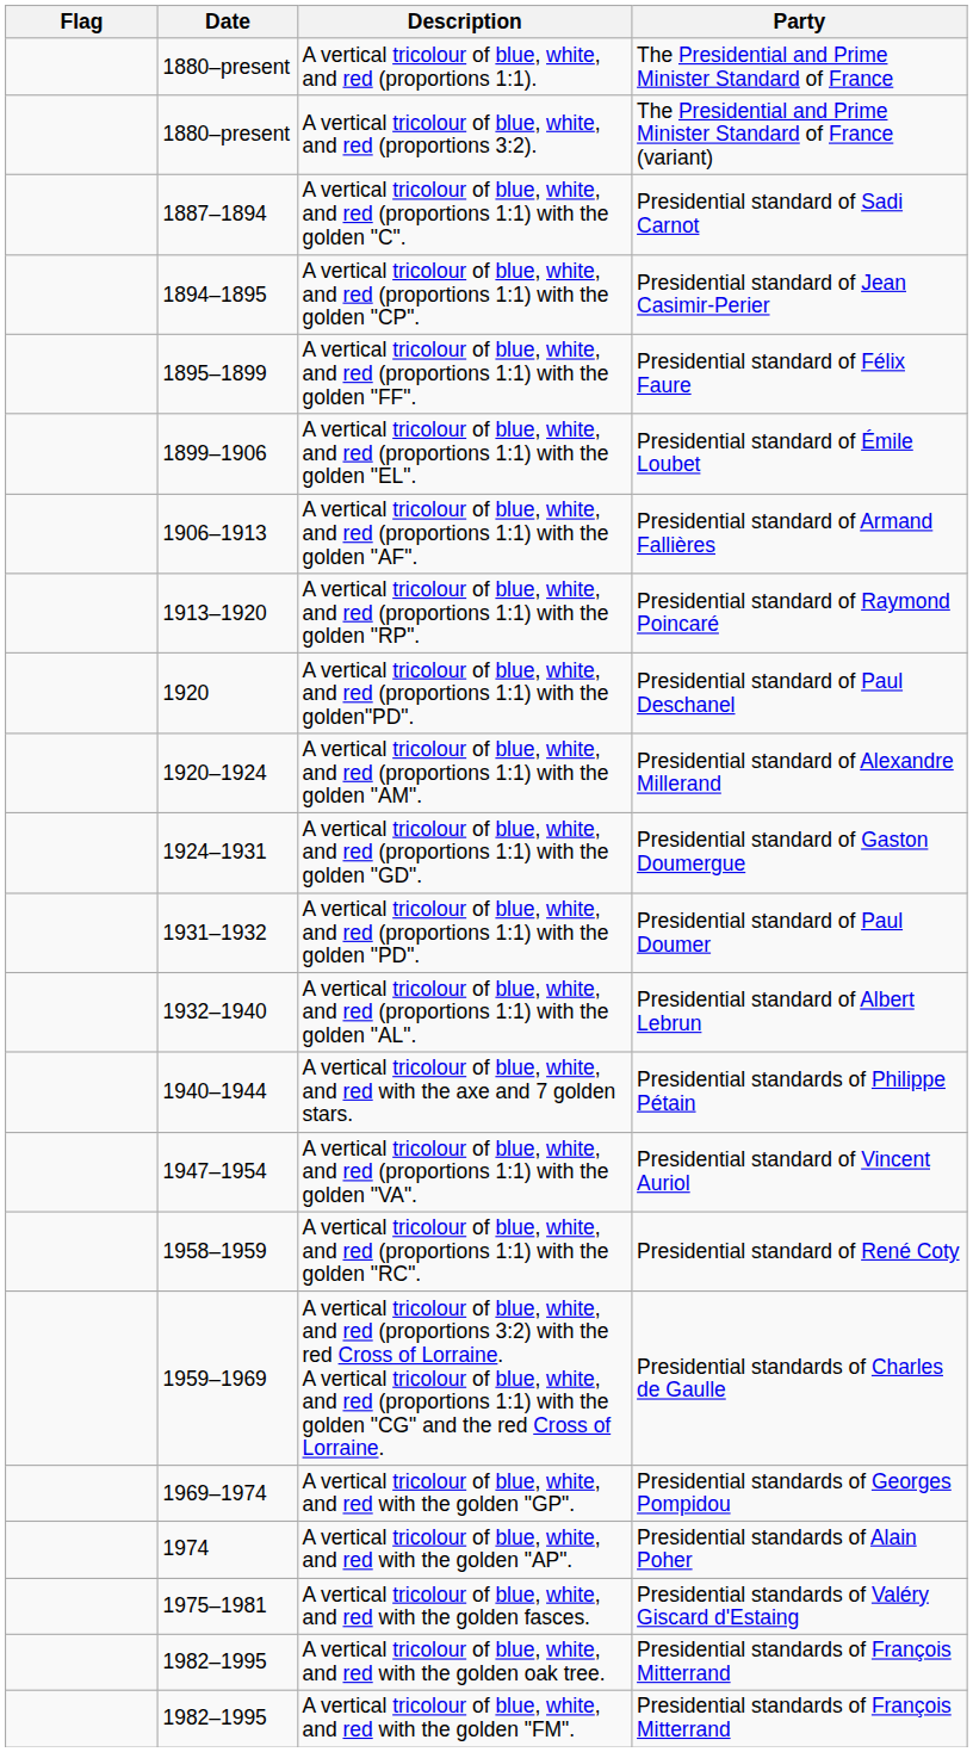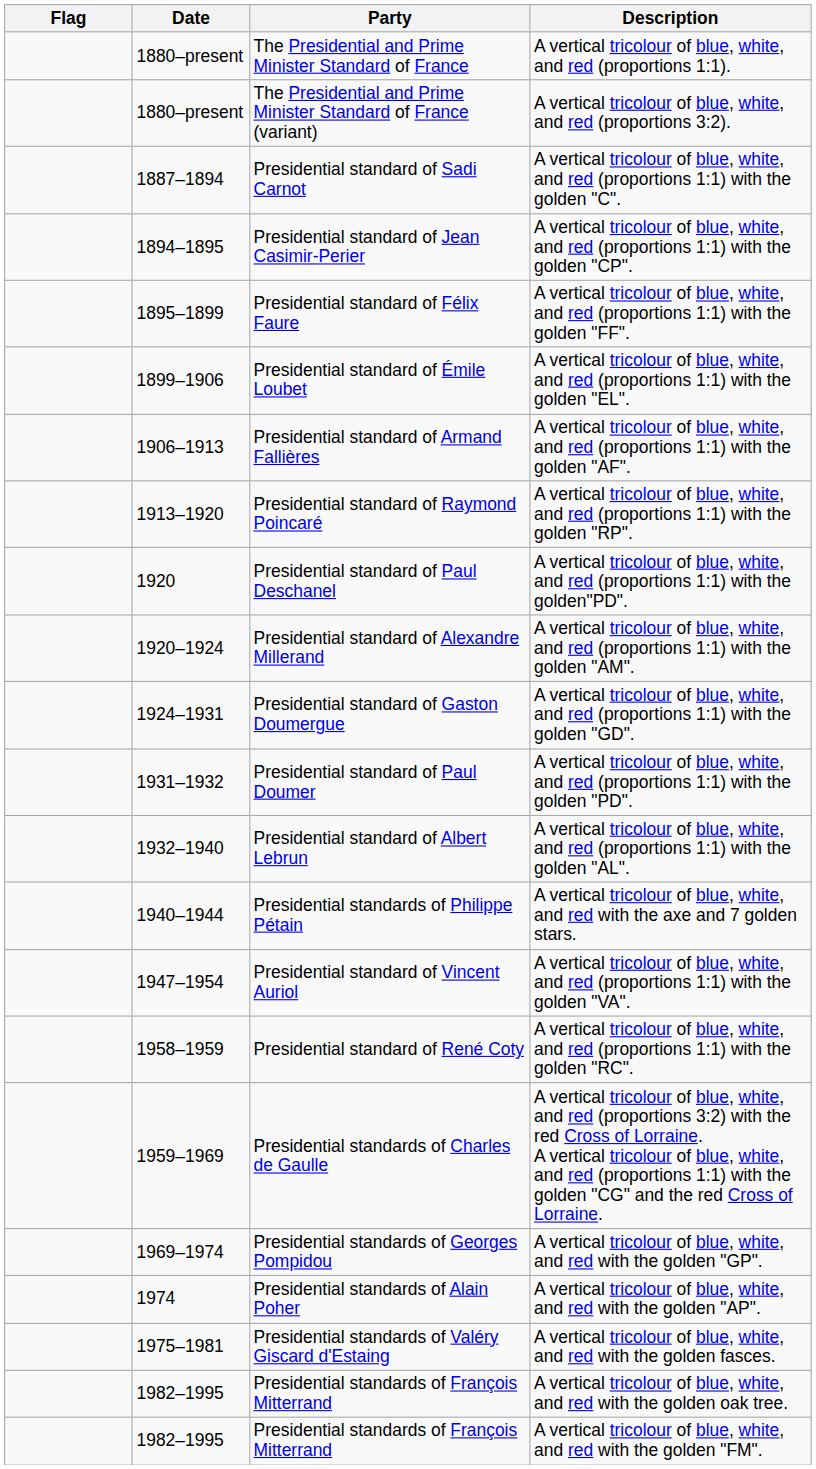columns swapped: Party <-> Description
